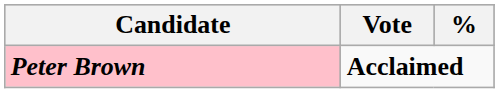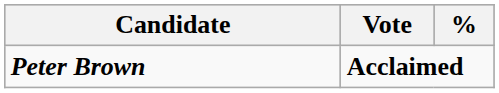Peter Brown | Candidate: pink background -> no background
